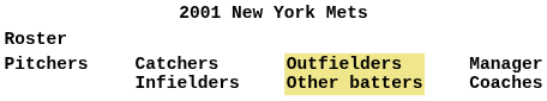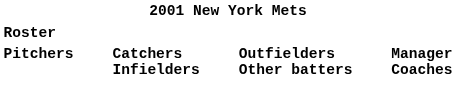Pitchers | column 3: khaki background -> no background
